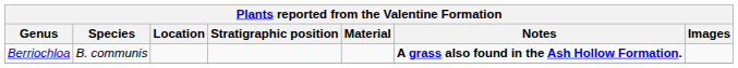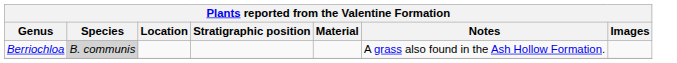Berriochloa | Species: no background -> lightgrey background
Berriochloa | Notes: bold -> normal
